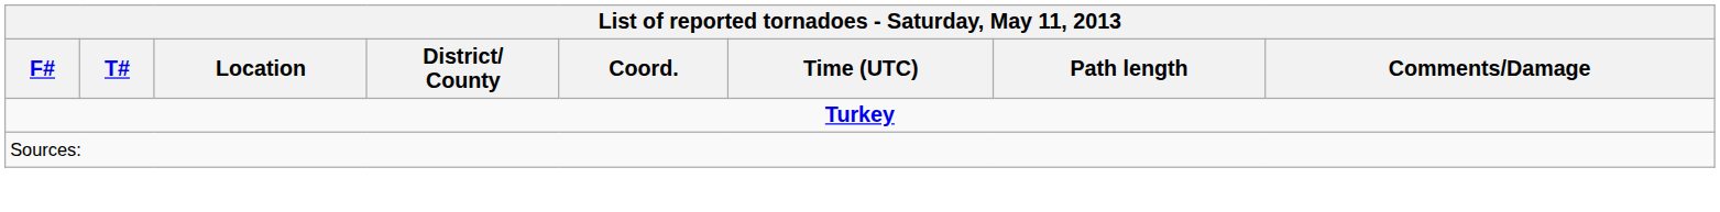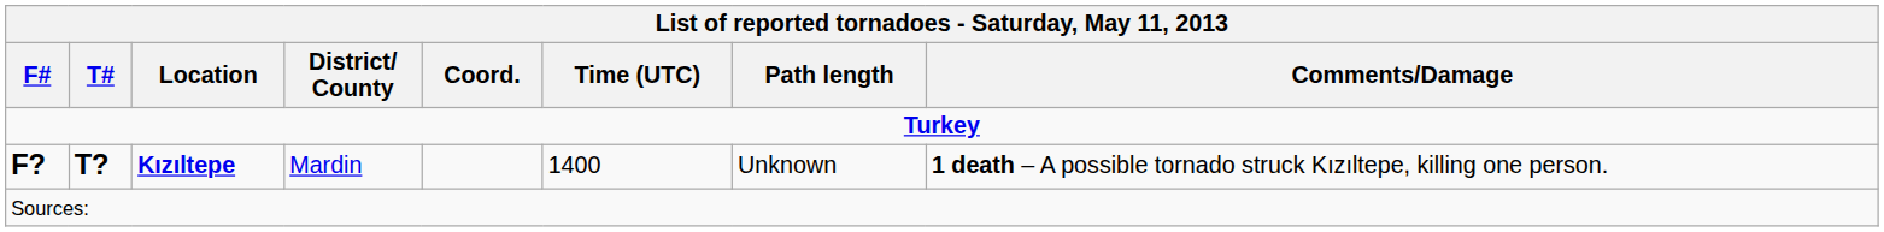+ row: F? | T? | Kızıltepe | Mardin | 1400 | Unknown | 1 death – A possible tornado struck Kızıltepe, killing one person.
